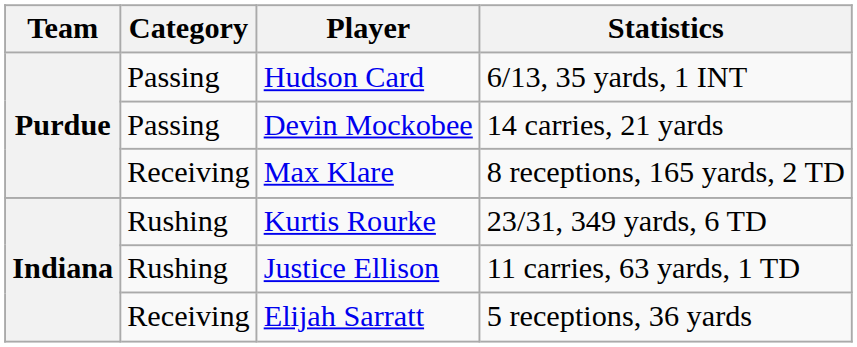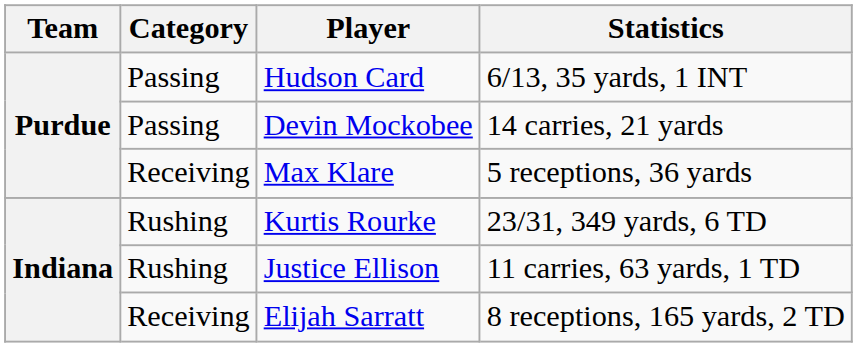Max Klare | Statistics: 8 receptions, 165 yards, 2 TD -> 5 receptions, 36 yards
Elijah Sarratt | Statistics: 5 receptions, 36 yards -> 8 receptions, 165 yards, 2 TD
